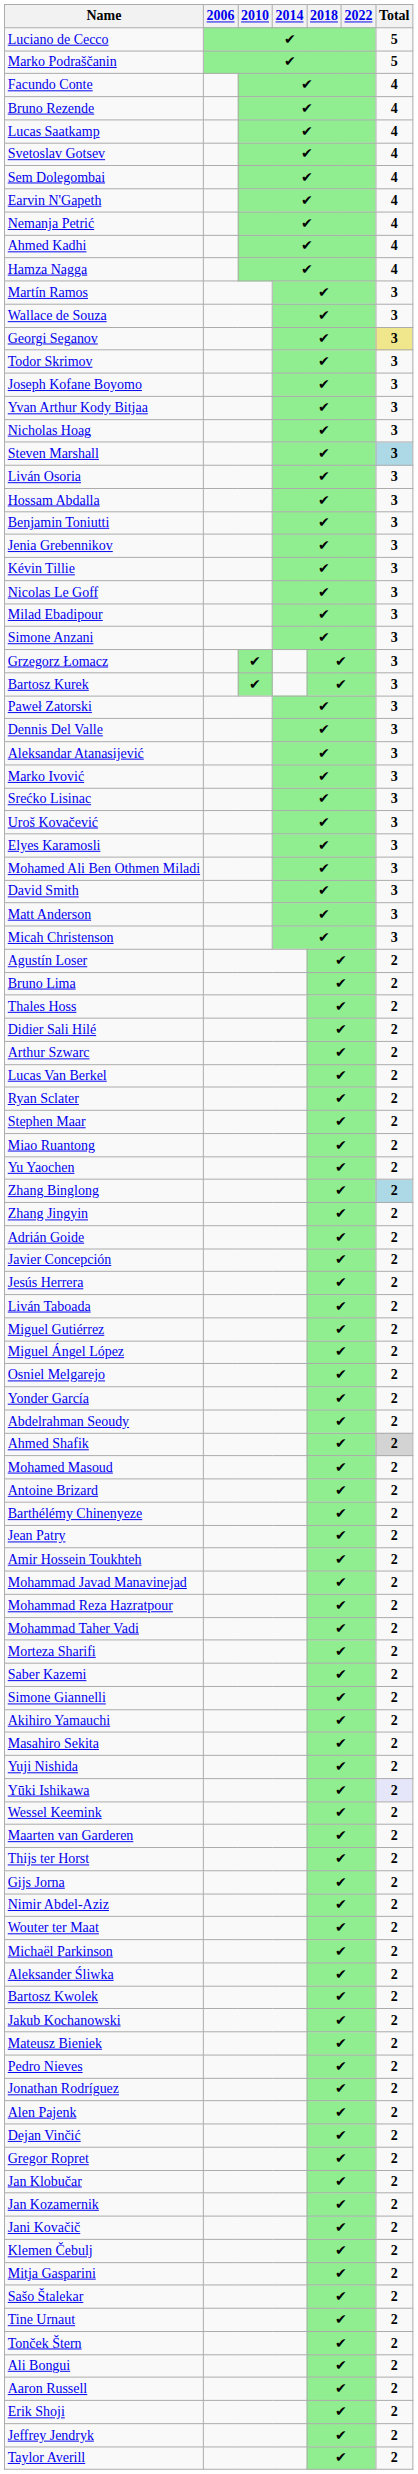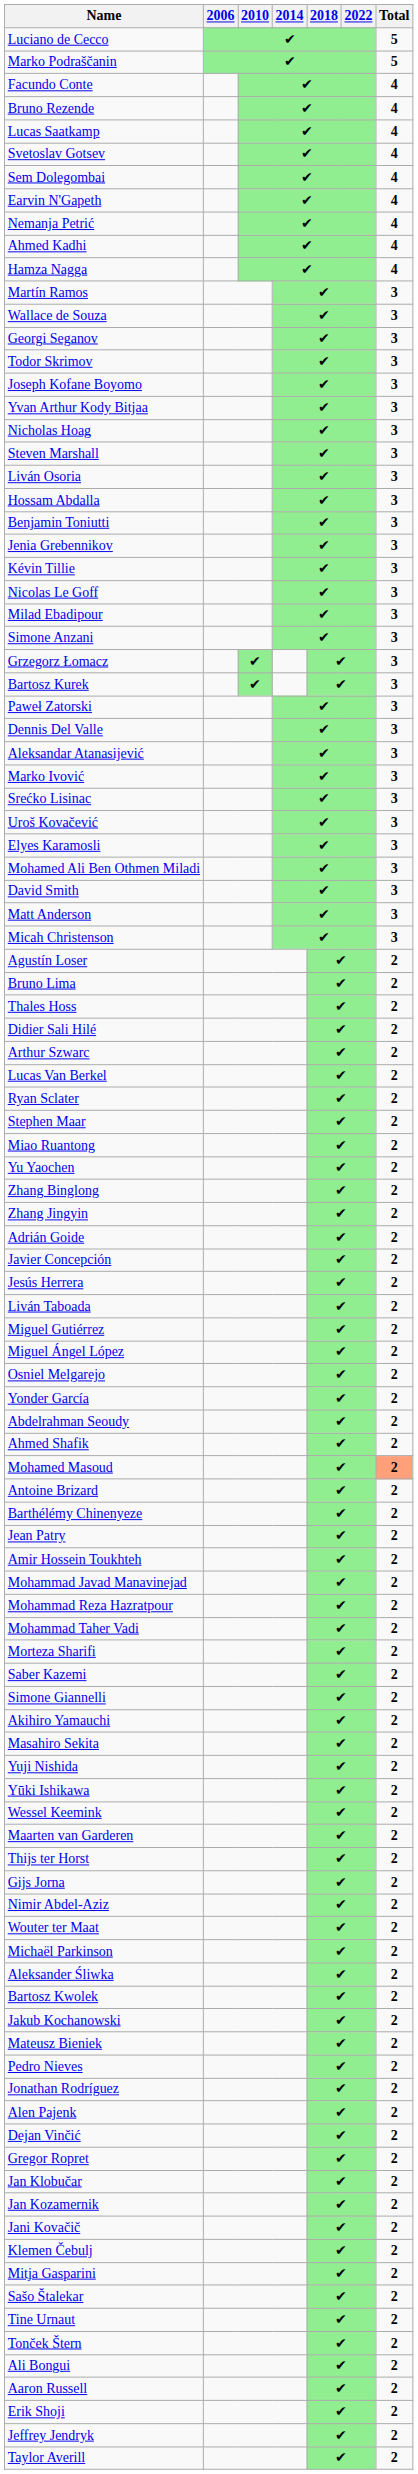Georgi Seganov | Total: khaki background -> no background
Steven Marshall | Total: lightblue background -> no background
Zhang Binglong | Total: lightblue background -> no background
Ahmed Shafik | Total: lightgrey background -> no background
Mohamed Masoud | Total: no background -> lightsalmon background
Yūki Ishikawa | Total: lavender background -> no background
